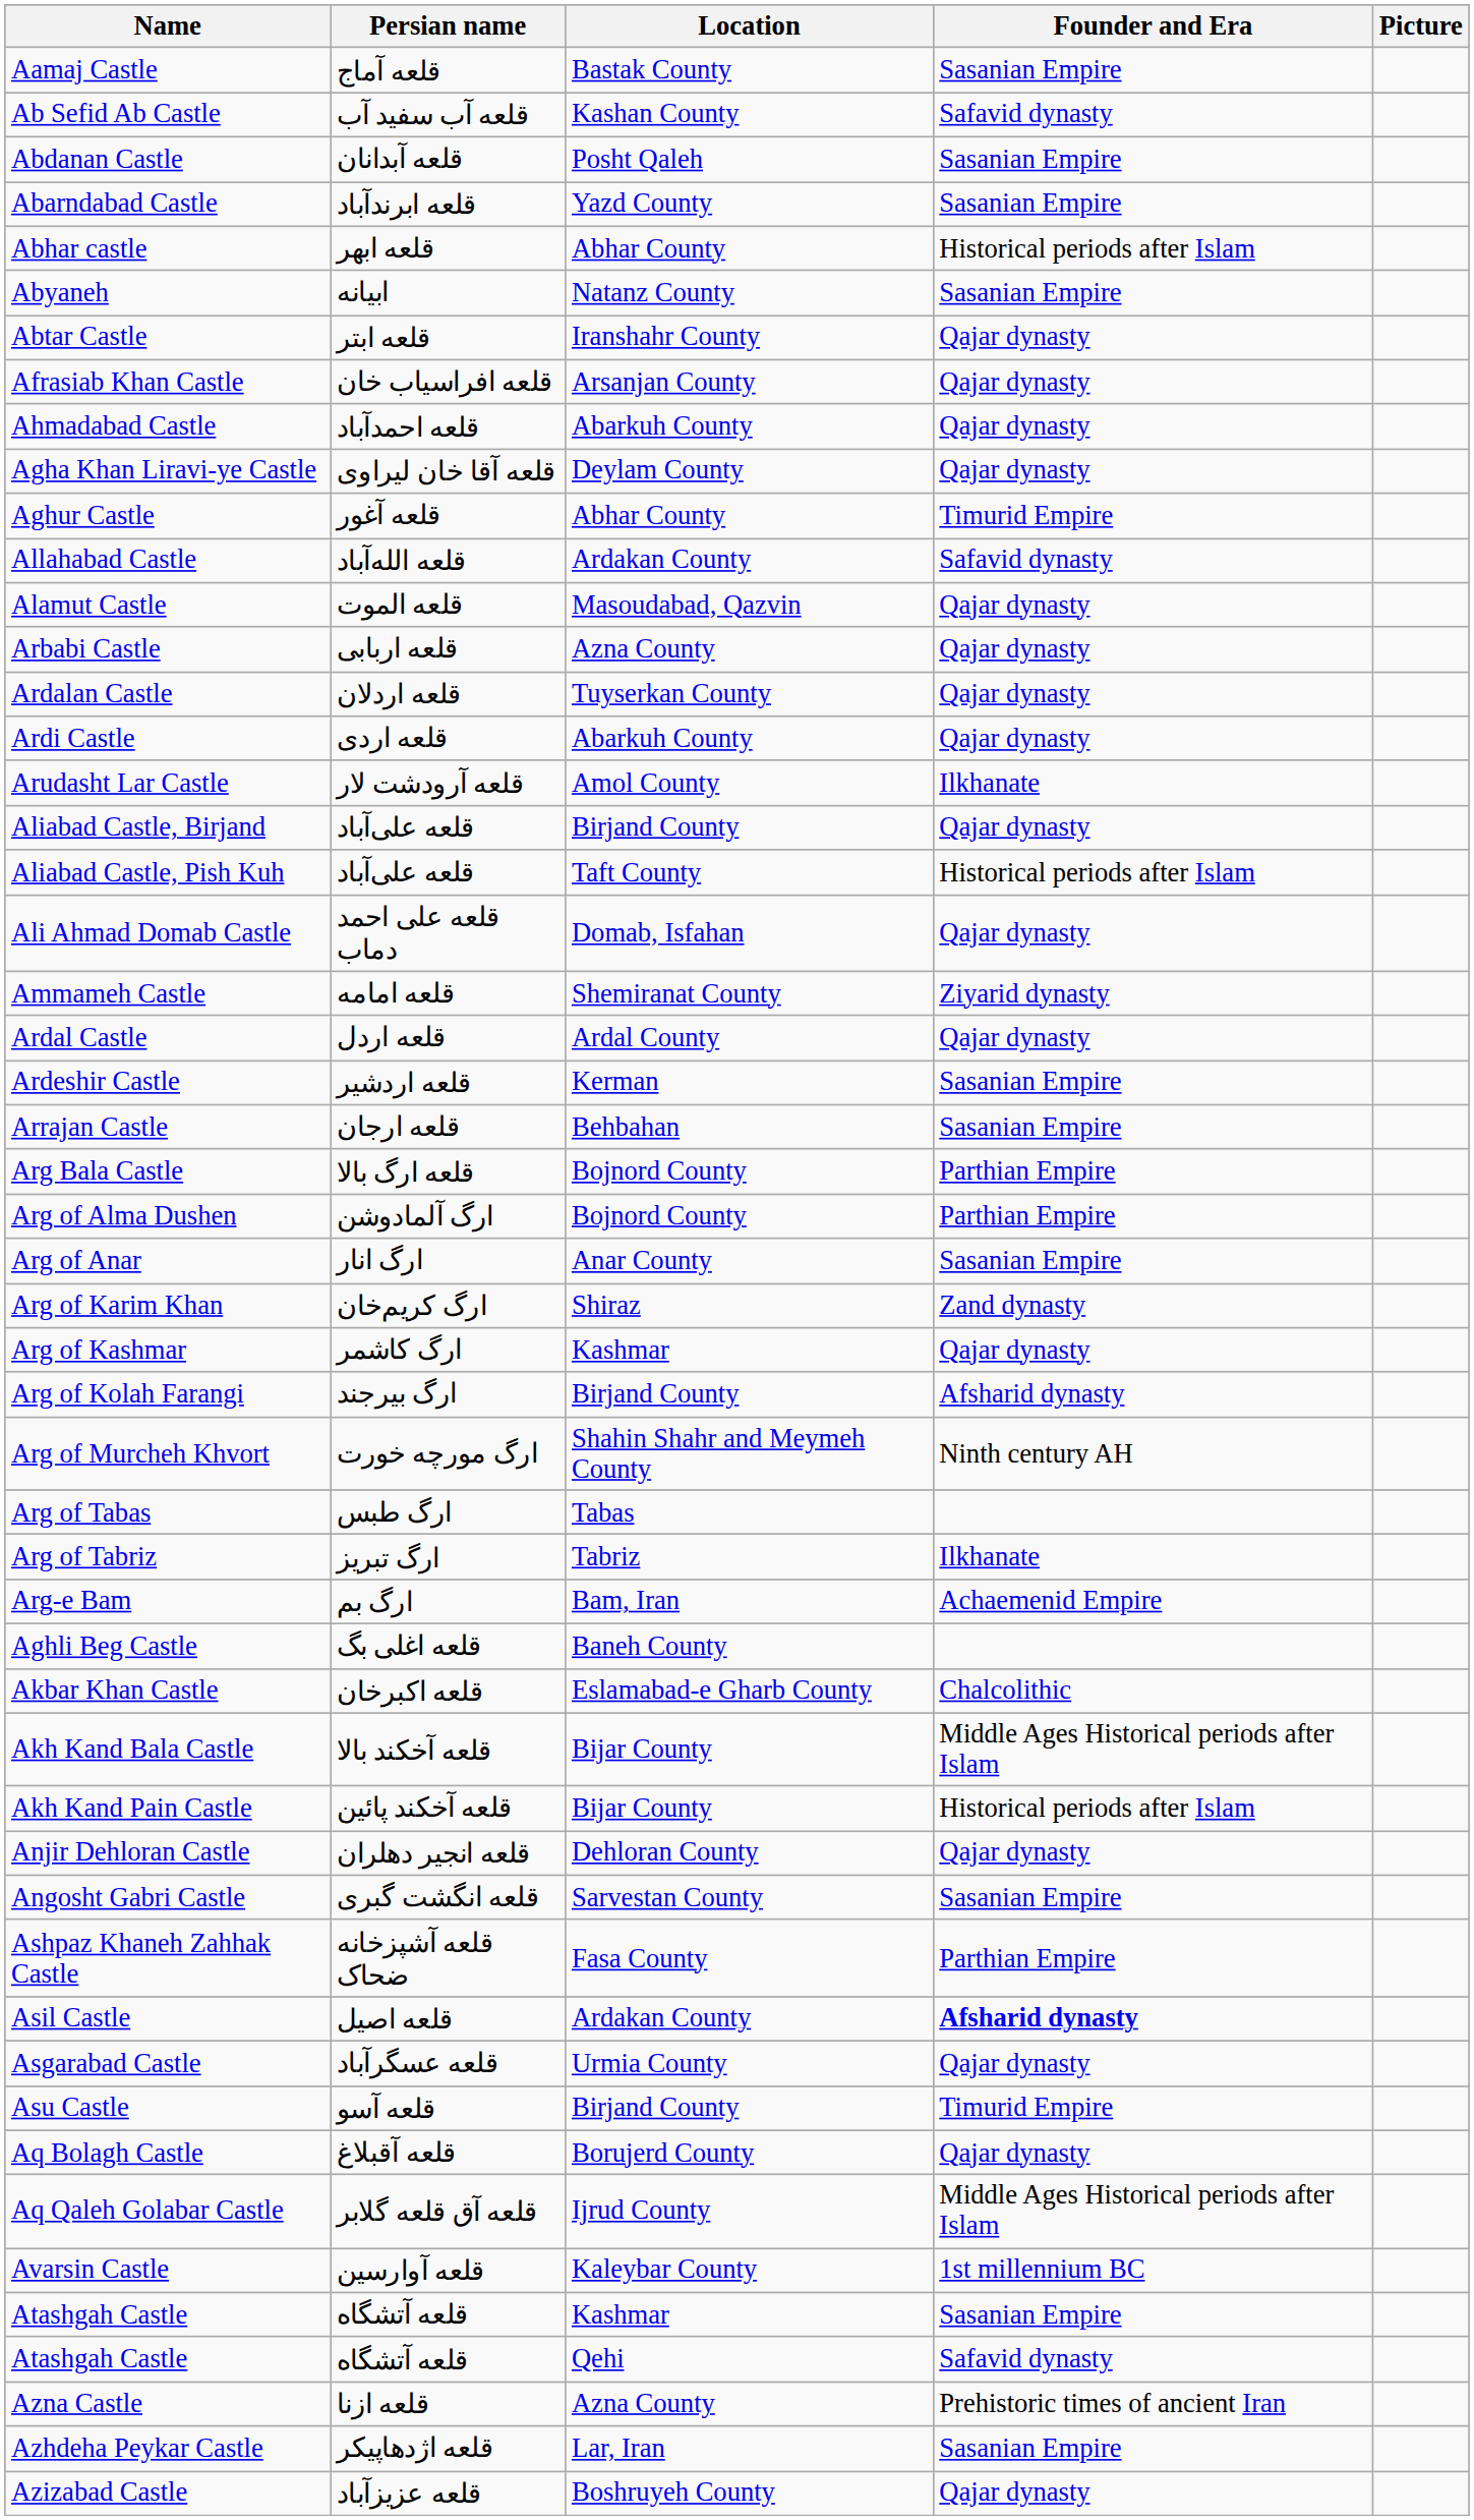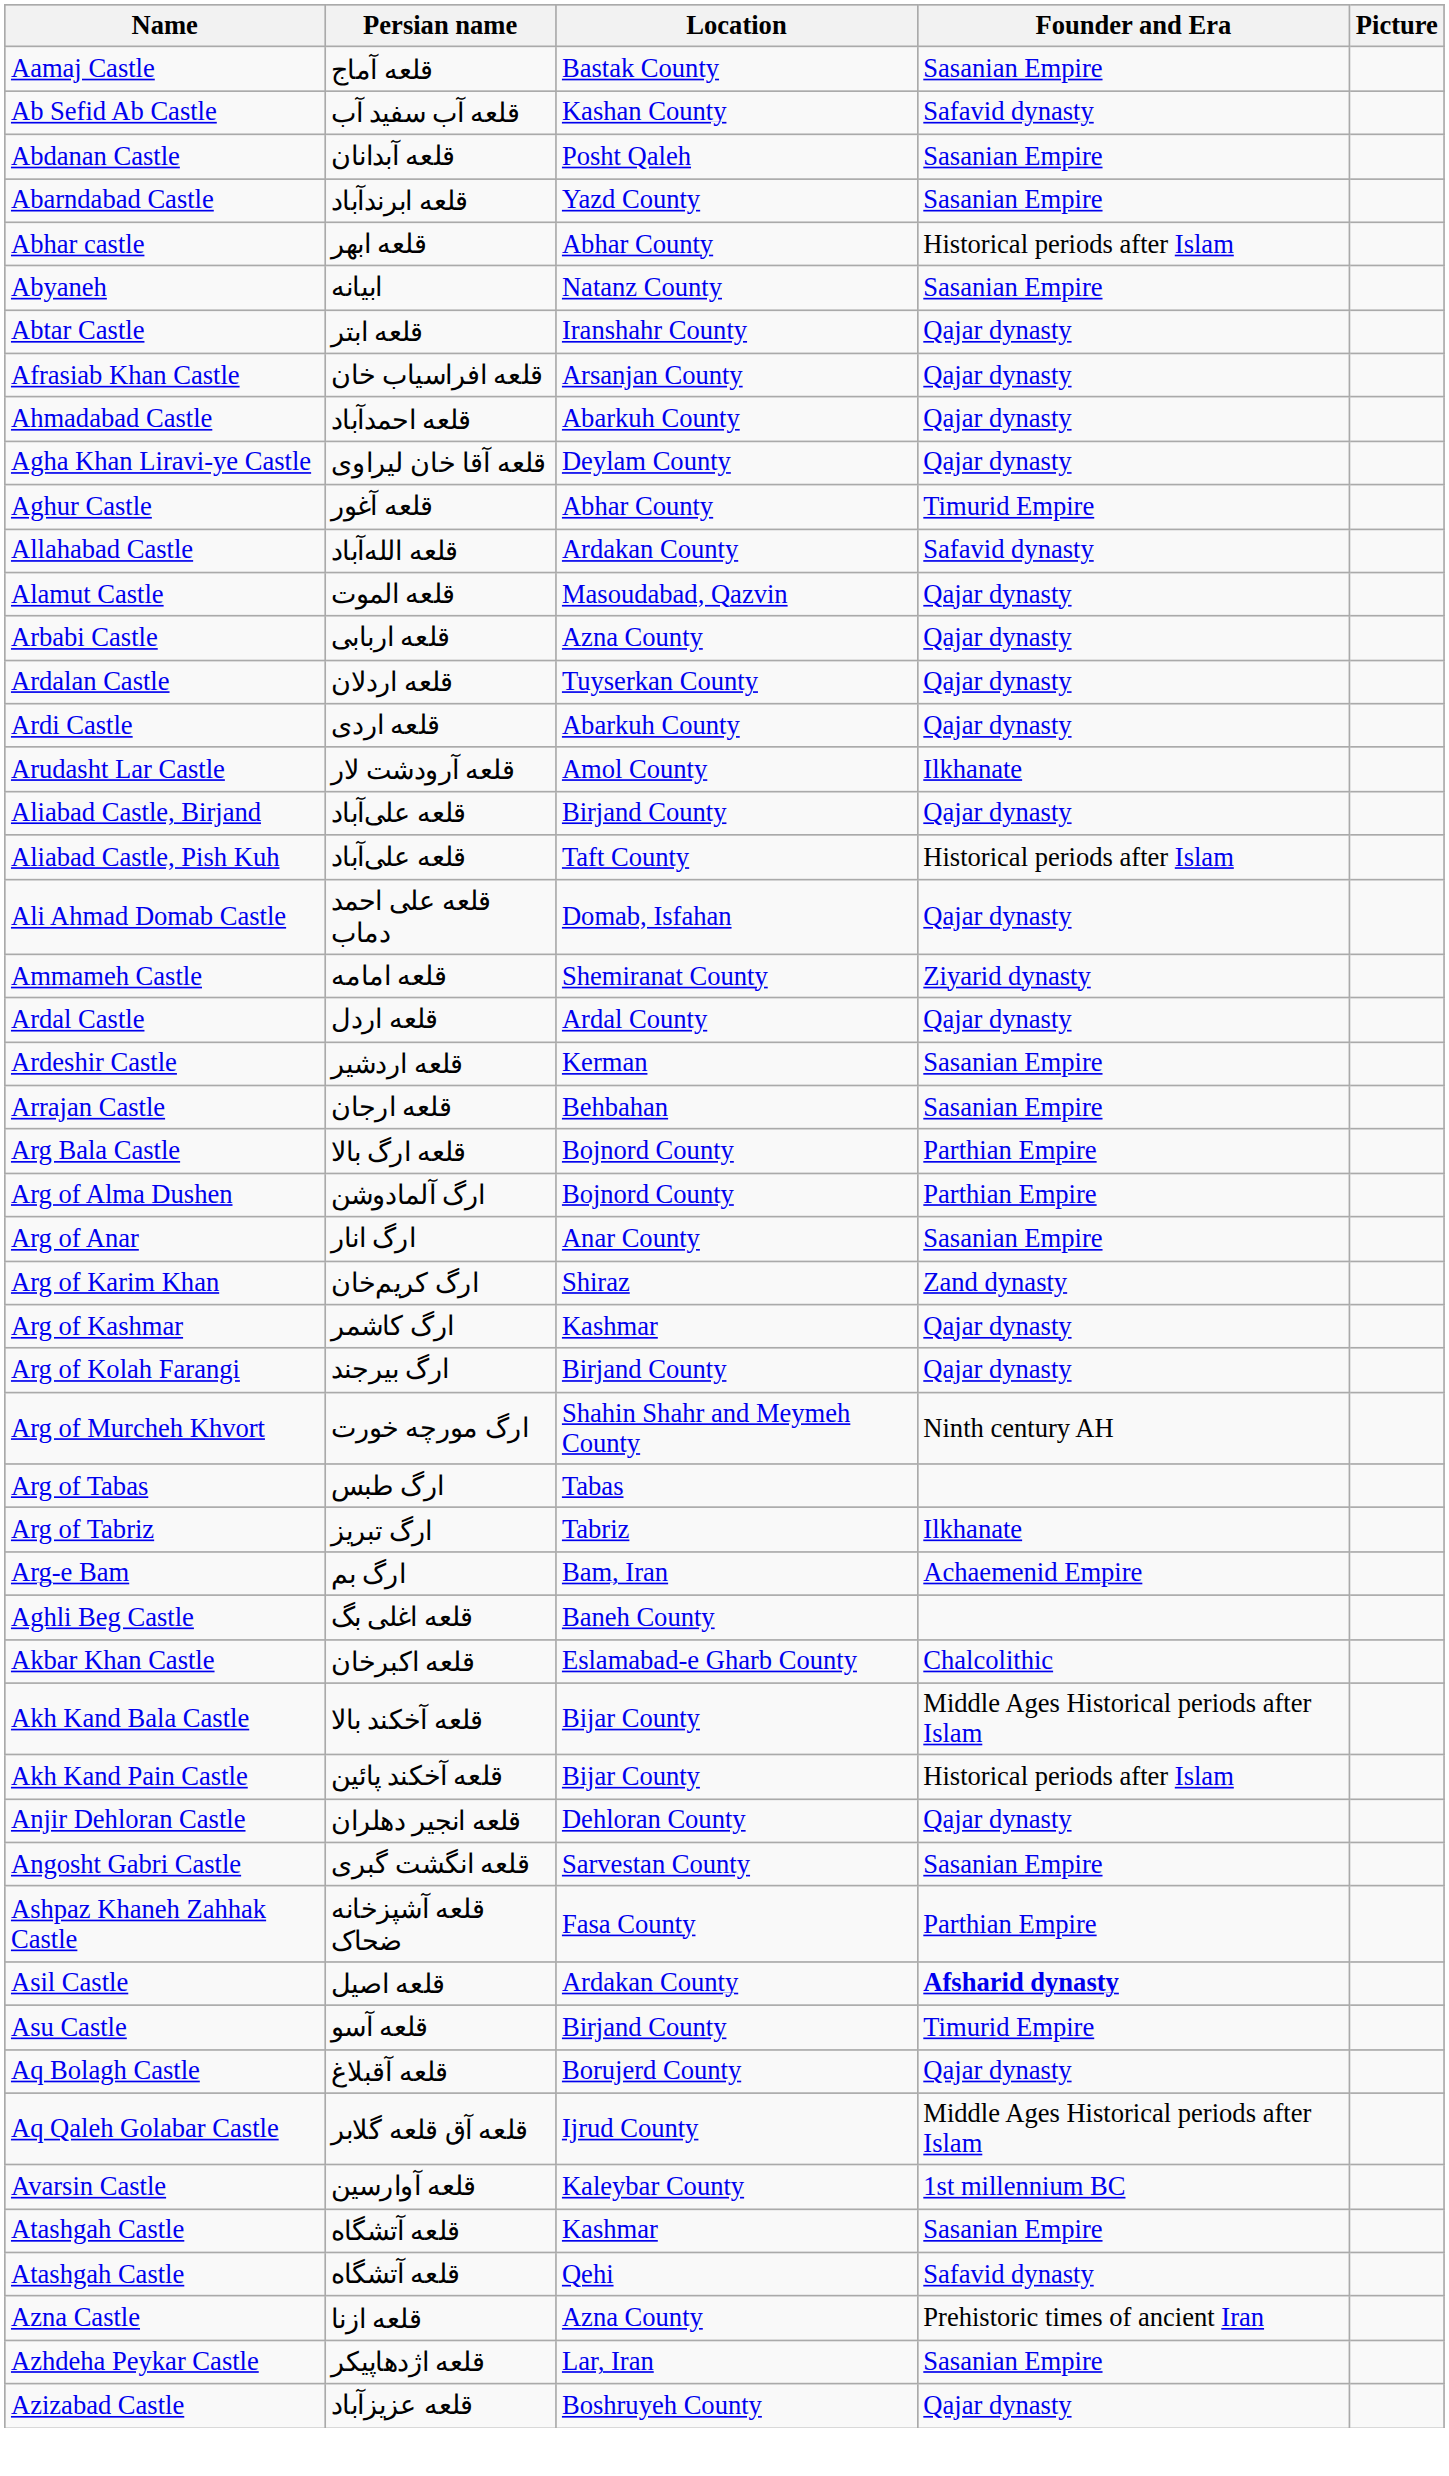Arg of Kolah Farangi | Founder and Era: Afsharid dynasty -> Qajar dynasty
- row: Asgarabad Castle | قلعه عسگرآباد | Urmia County | Qajar dynasty
